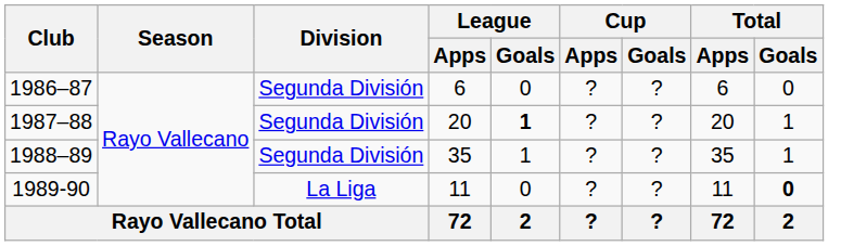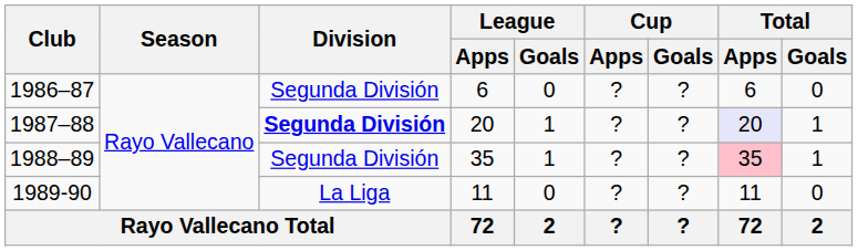1987–88 | Division: normal -> bold
1987–88 | League / Goals: bold -> normal
1987–88 | Total / Apps: no background -> lavender background
1988–89 | Total / Apps: no background -> pink background
1989-90 | Total / Goals: bold -> normal
